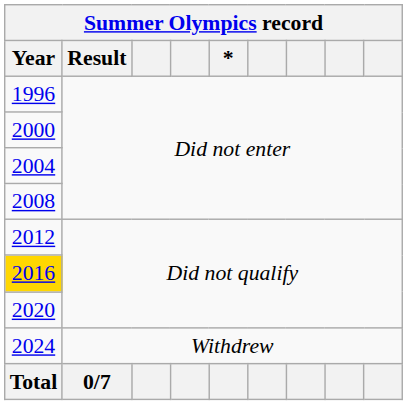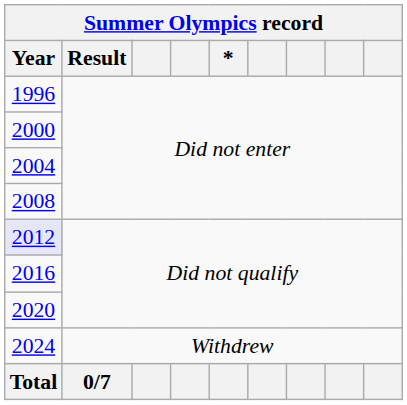2012 | Summer Olympics record / Year: no background -> lavender background
2016 | Summer Olympics record / Year: gold background -> no background
